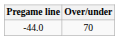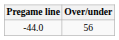-44.0 | Over/under: 70 -> 56
